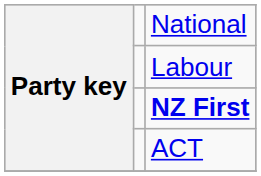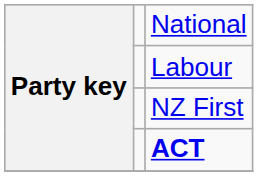NZ First | column 3: bold -> normal
ACT | column 3: normal -> bold
